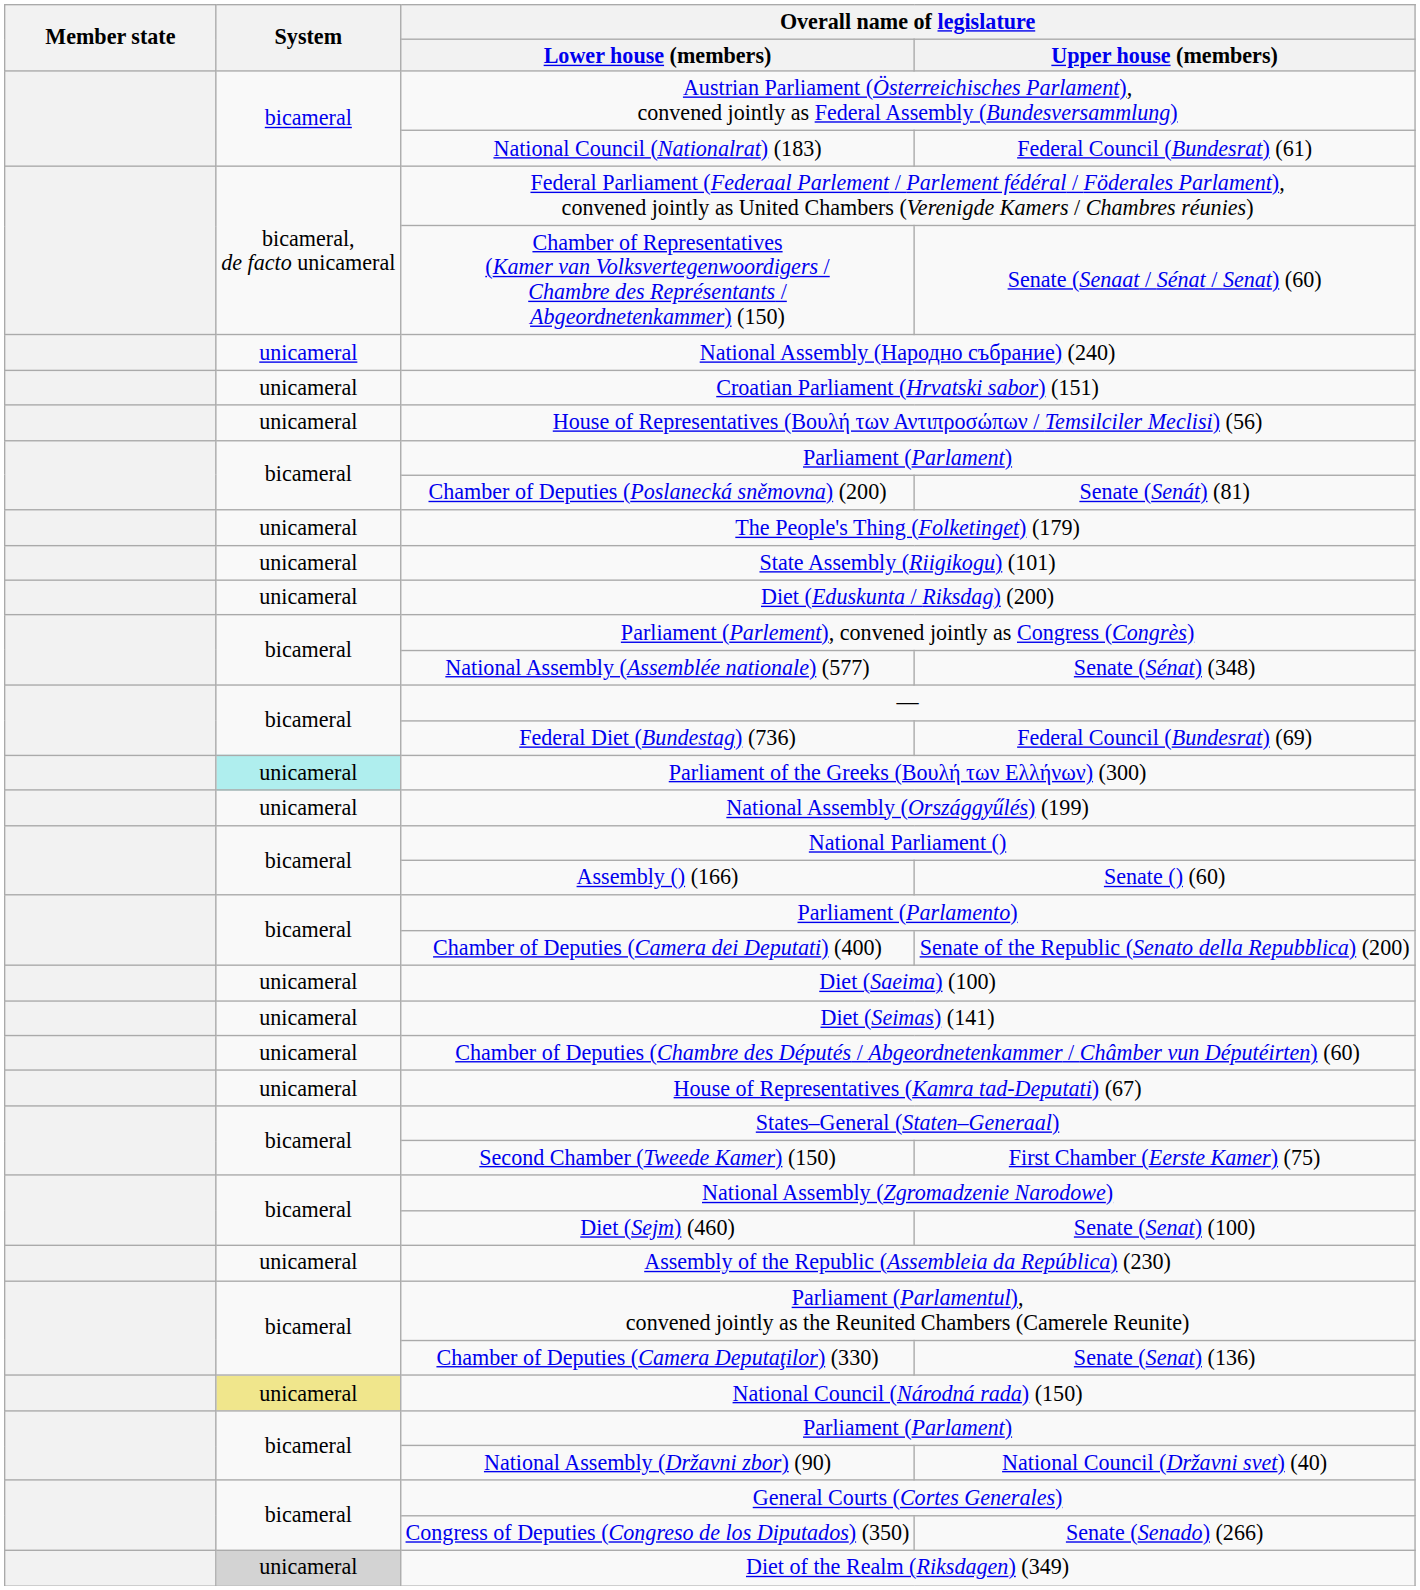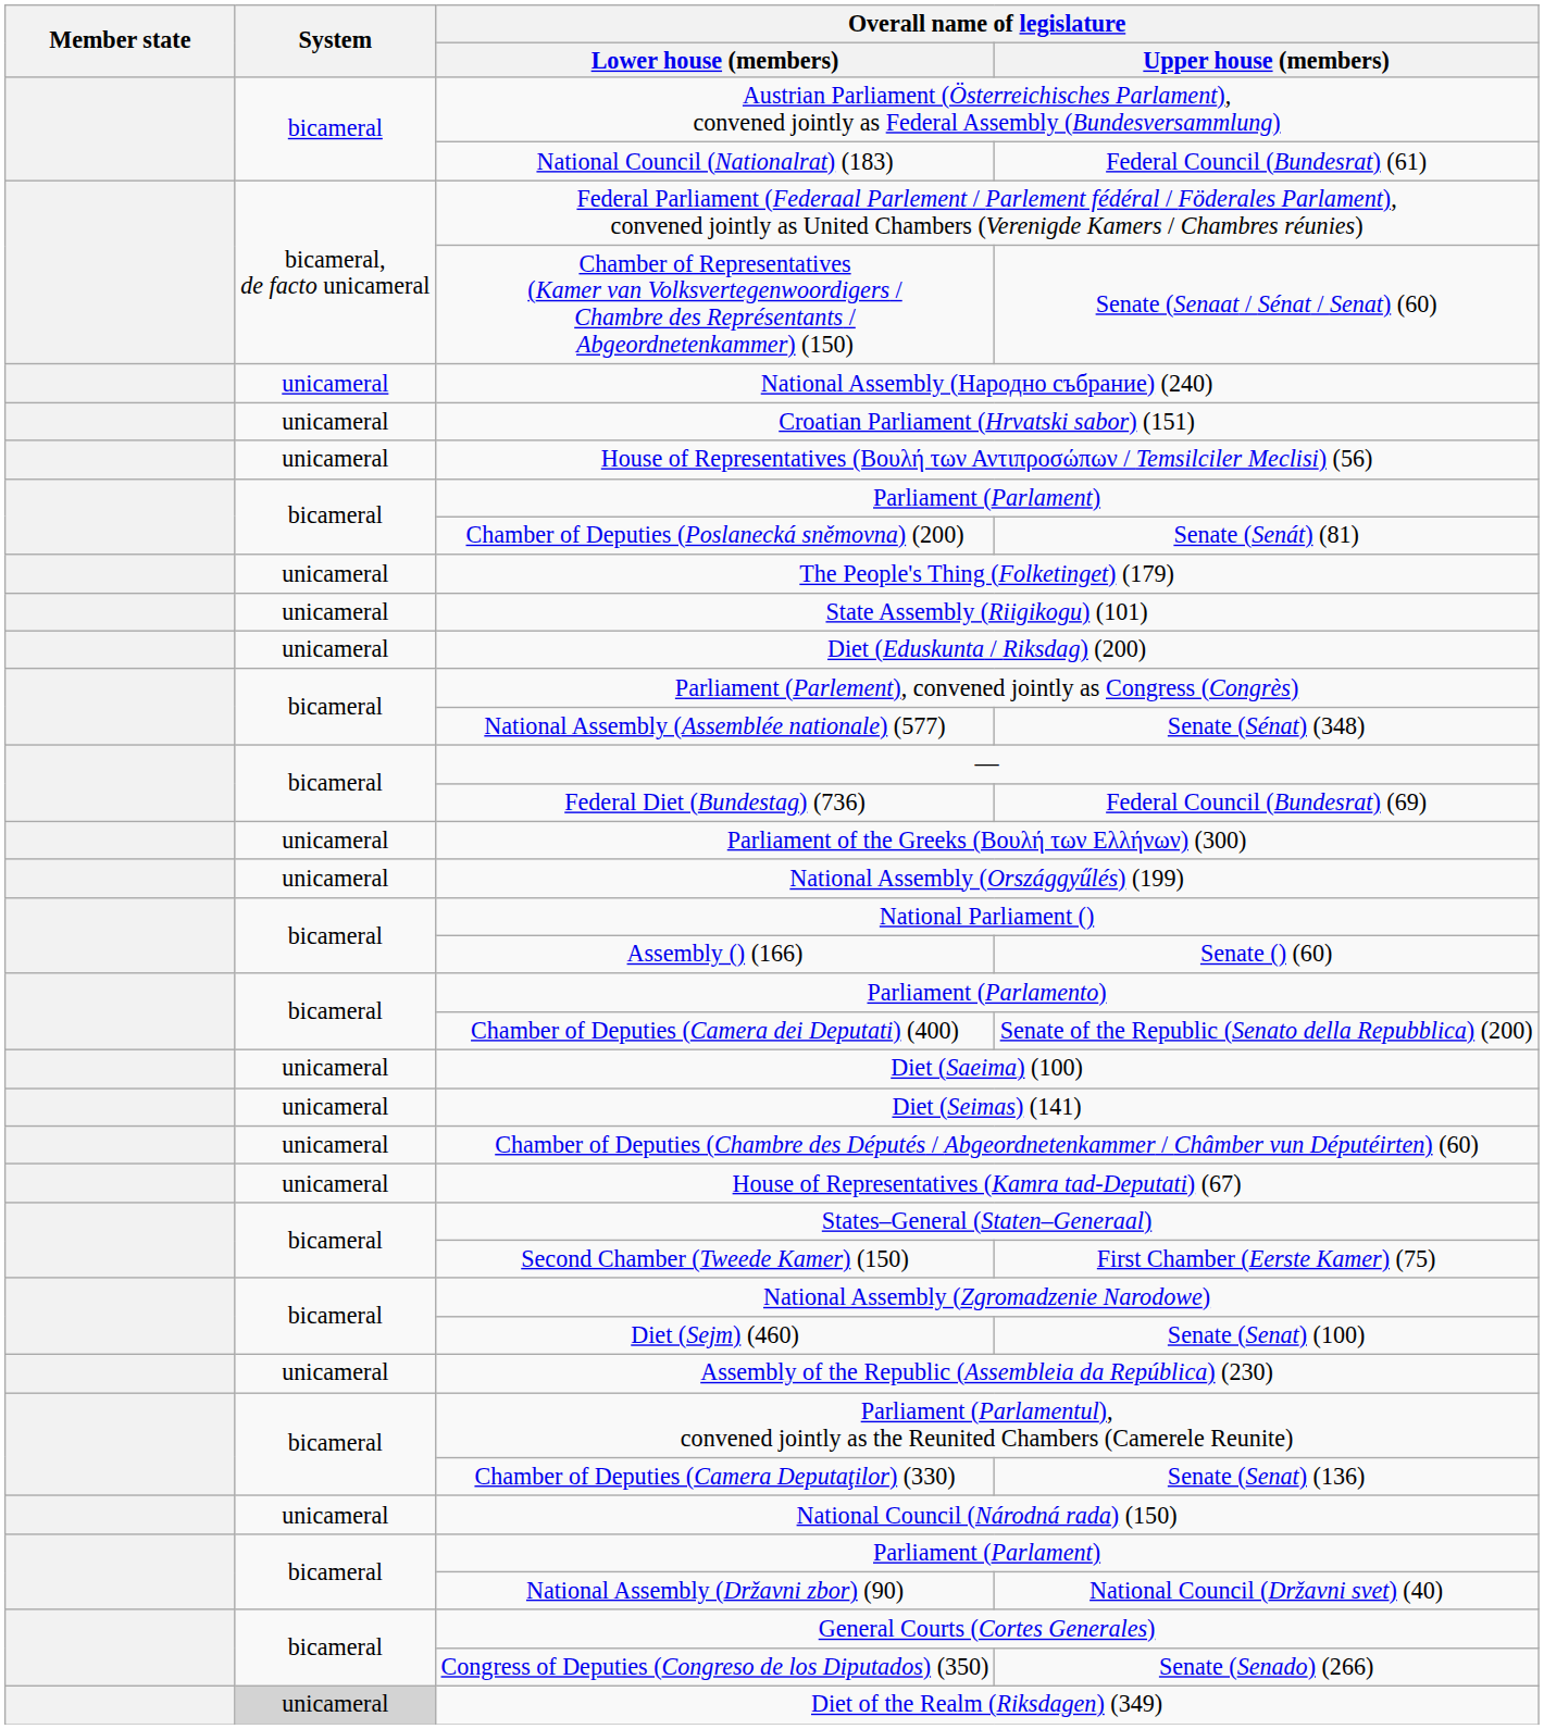Parliament of the Greeks (Βουλή των Ελλήνων) (300) | System: paleturquoise background -> no background
National Council (Národná rada) (150) | System: khaki background -> no background
